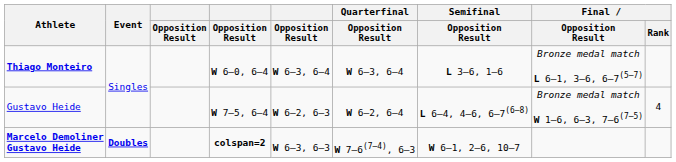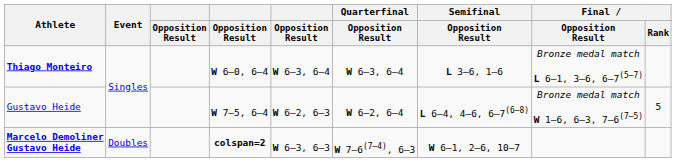Gustavo Heide | Final / Rank: 4 -> 5
Marcelo Demoliner Gustavo Heide | Event: bold -> normal
